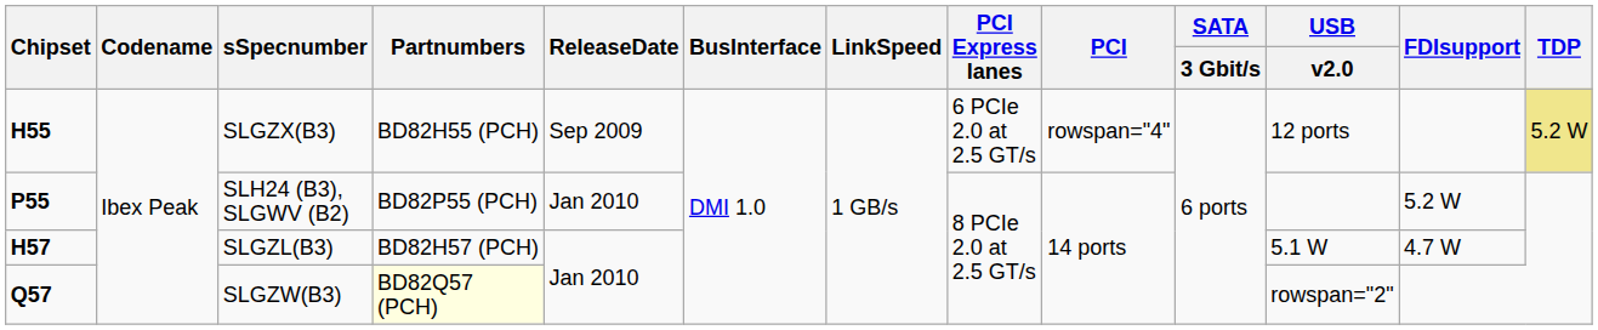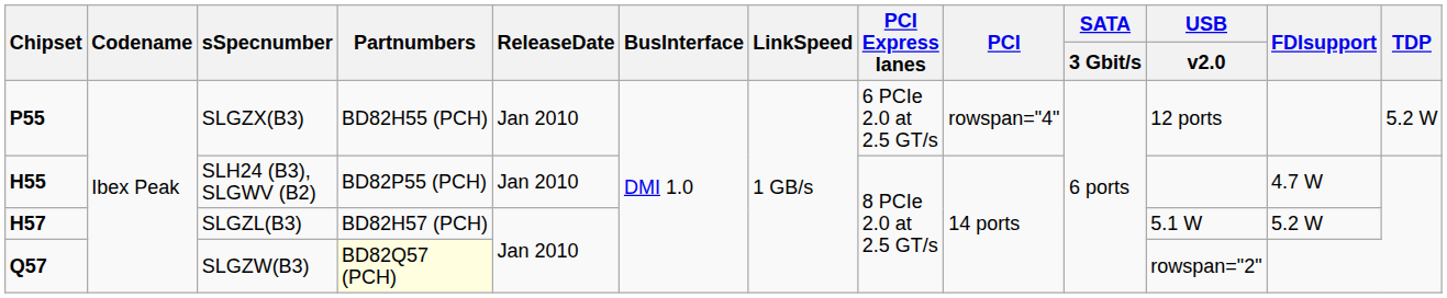SLGZX(B3) | Chipset: H55 -> P55
SLGZX(B3) | ReleaseDate: Sep 2009 -> Jan 2010
SLGZX(B3) | TDP: khaki background -> no background
SLH24 (B3), SLGWV (B2) | Chipset: P55 -> H55
SLH24 (B3), SLGWV (B2) | FDIsupport: 5.2 W -> 4.7 W
SLGZL(B3) | FDIsupport: 4.7 W -> 5.2 W
